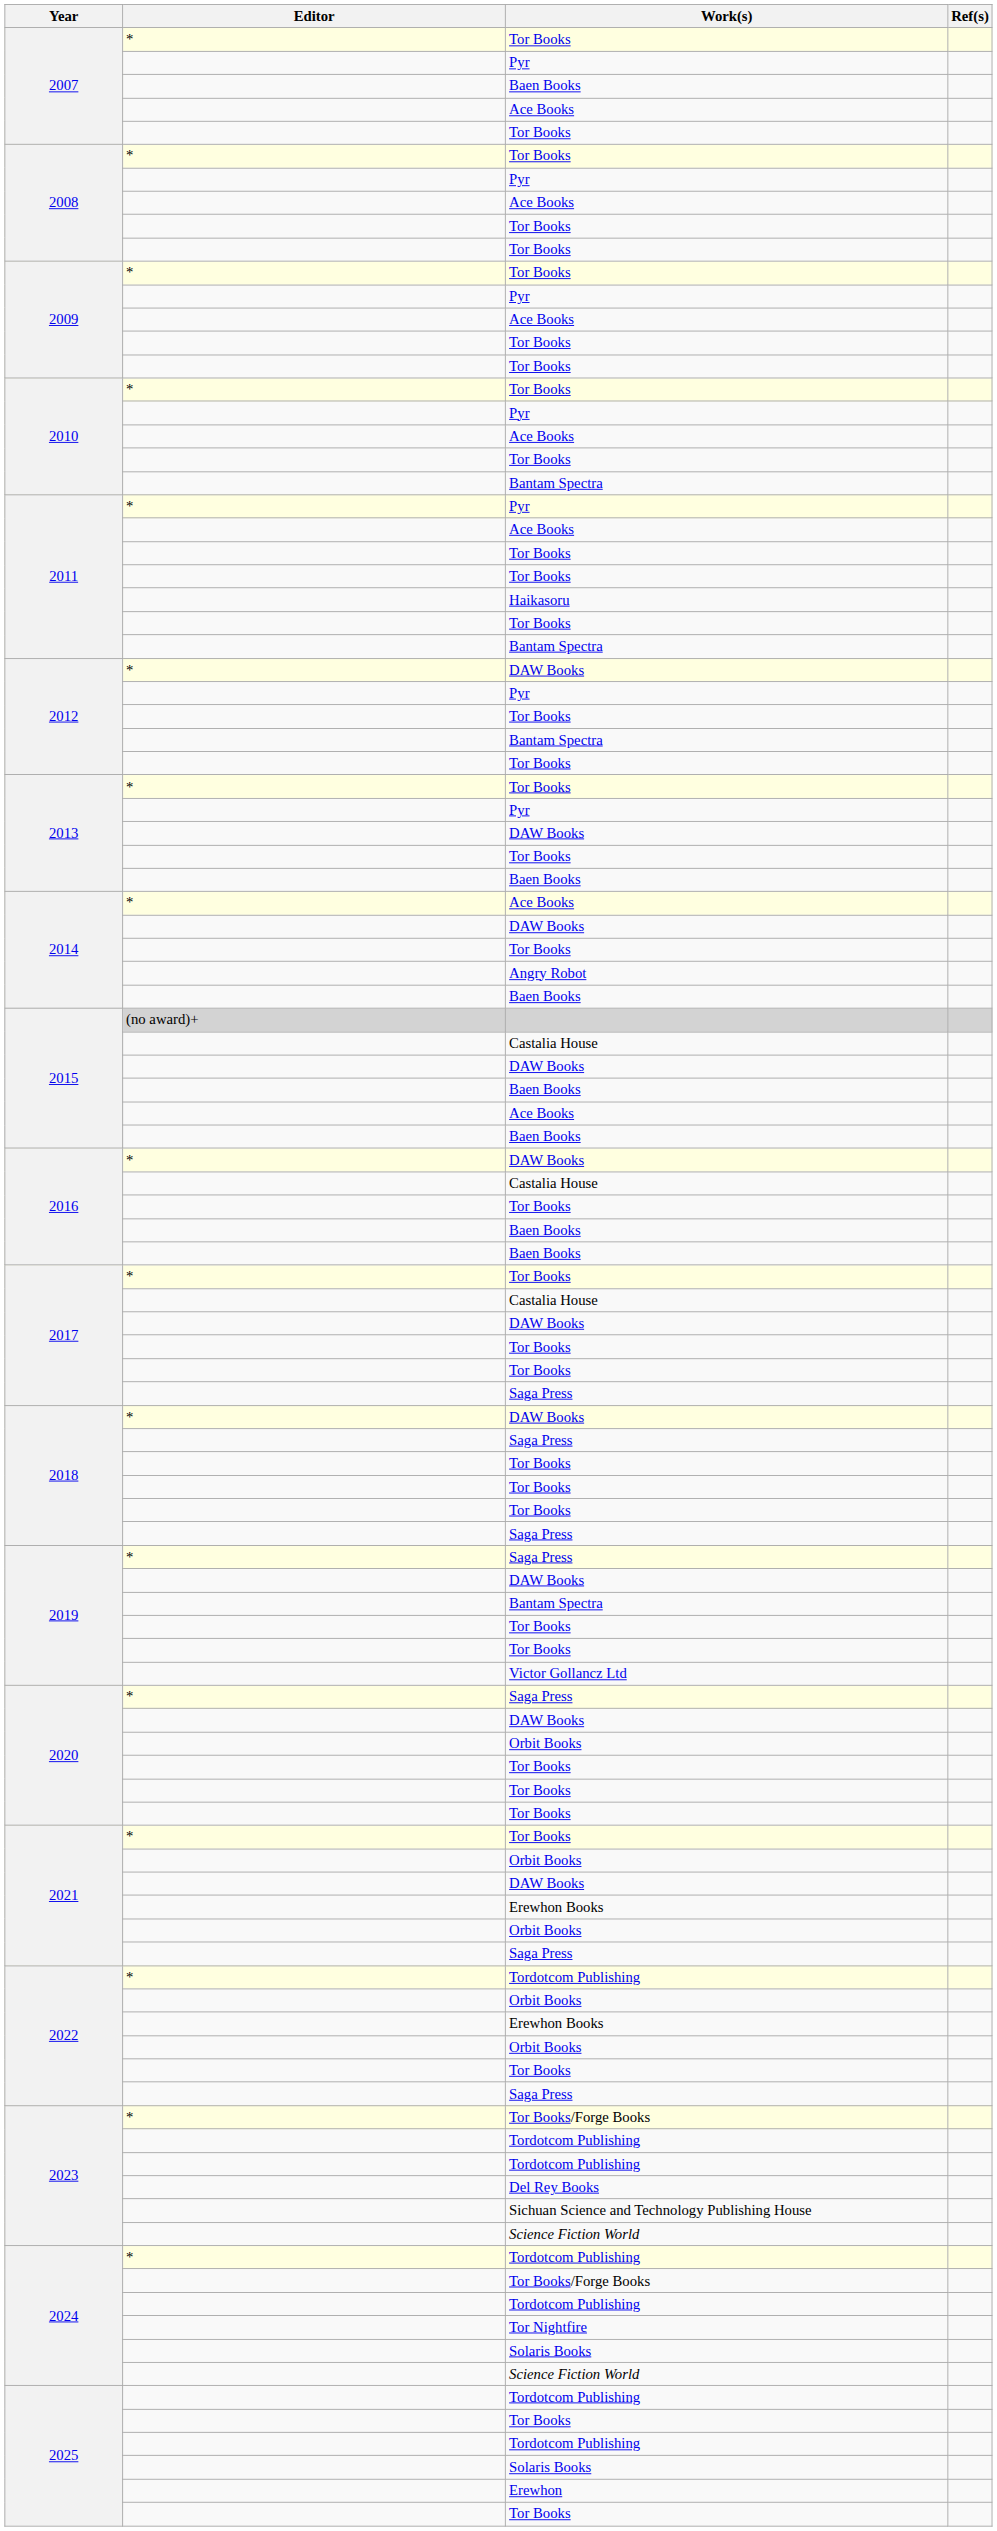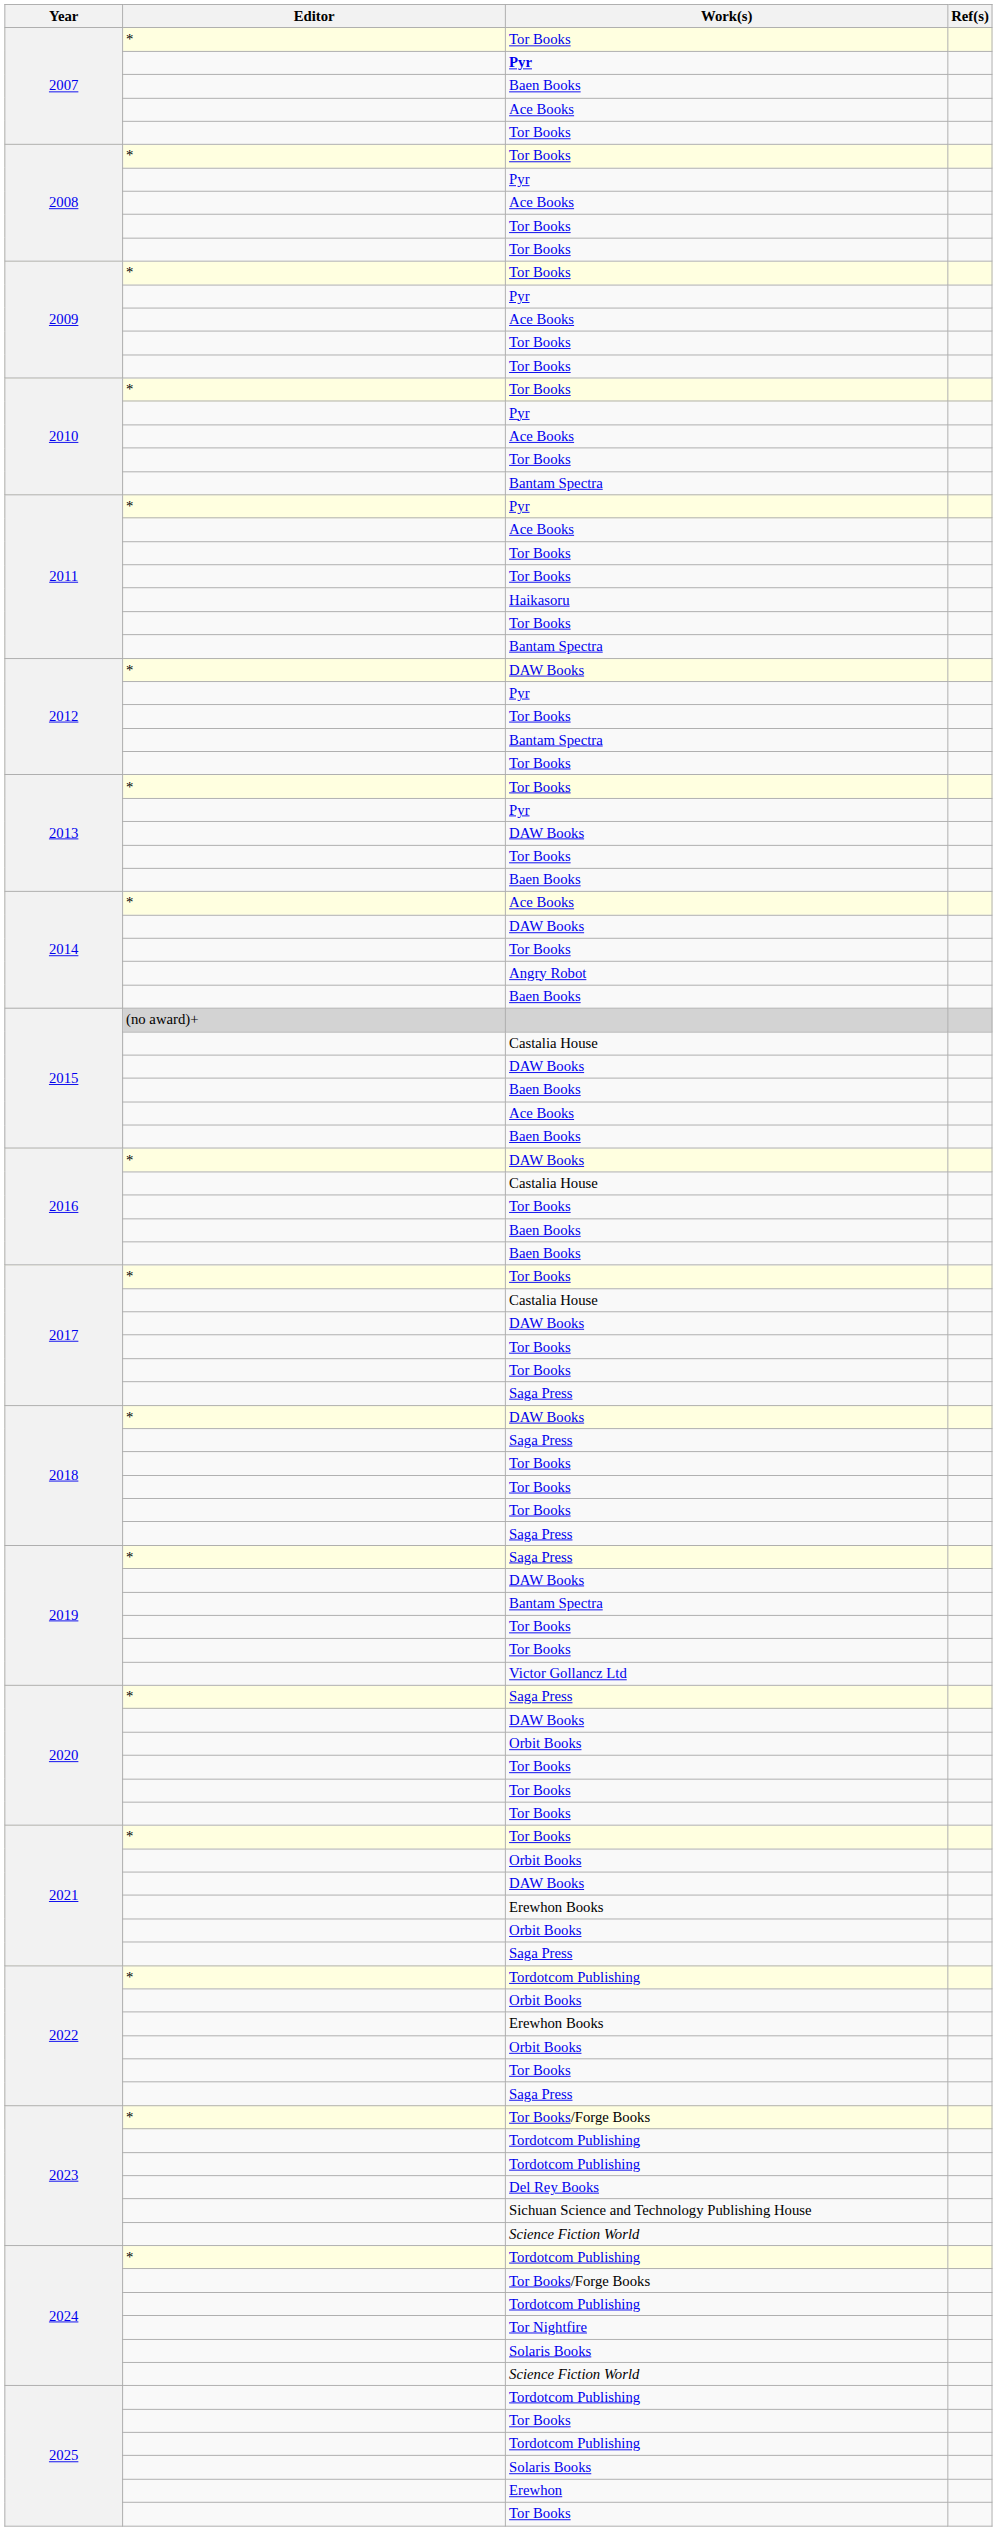2007 / Pyr | Work(s): normal -> bold
